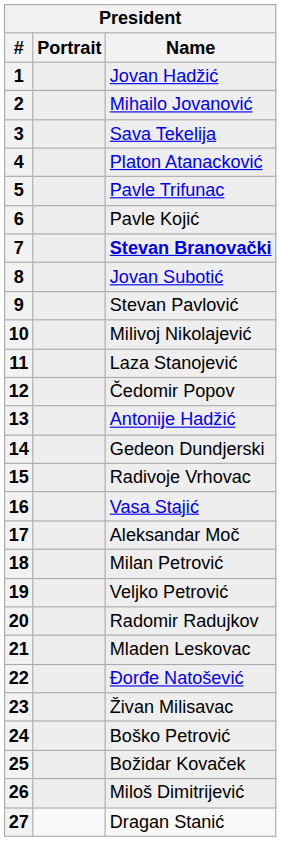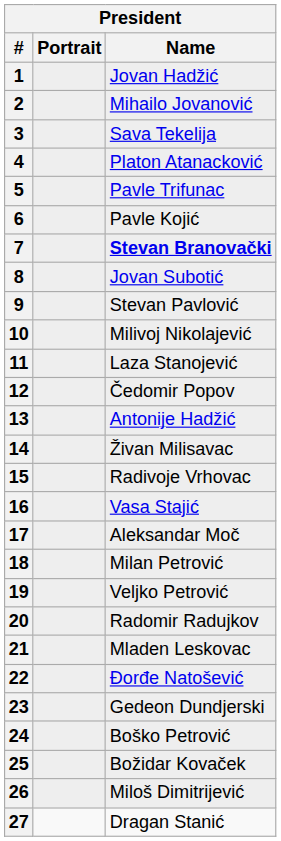14 | Name: Gedeon Dundjerski -> Živan Milisavac
23 | Name: Živan Milisavac -> Gedeon Dundjerski
